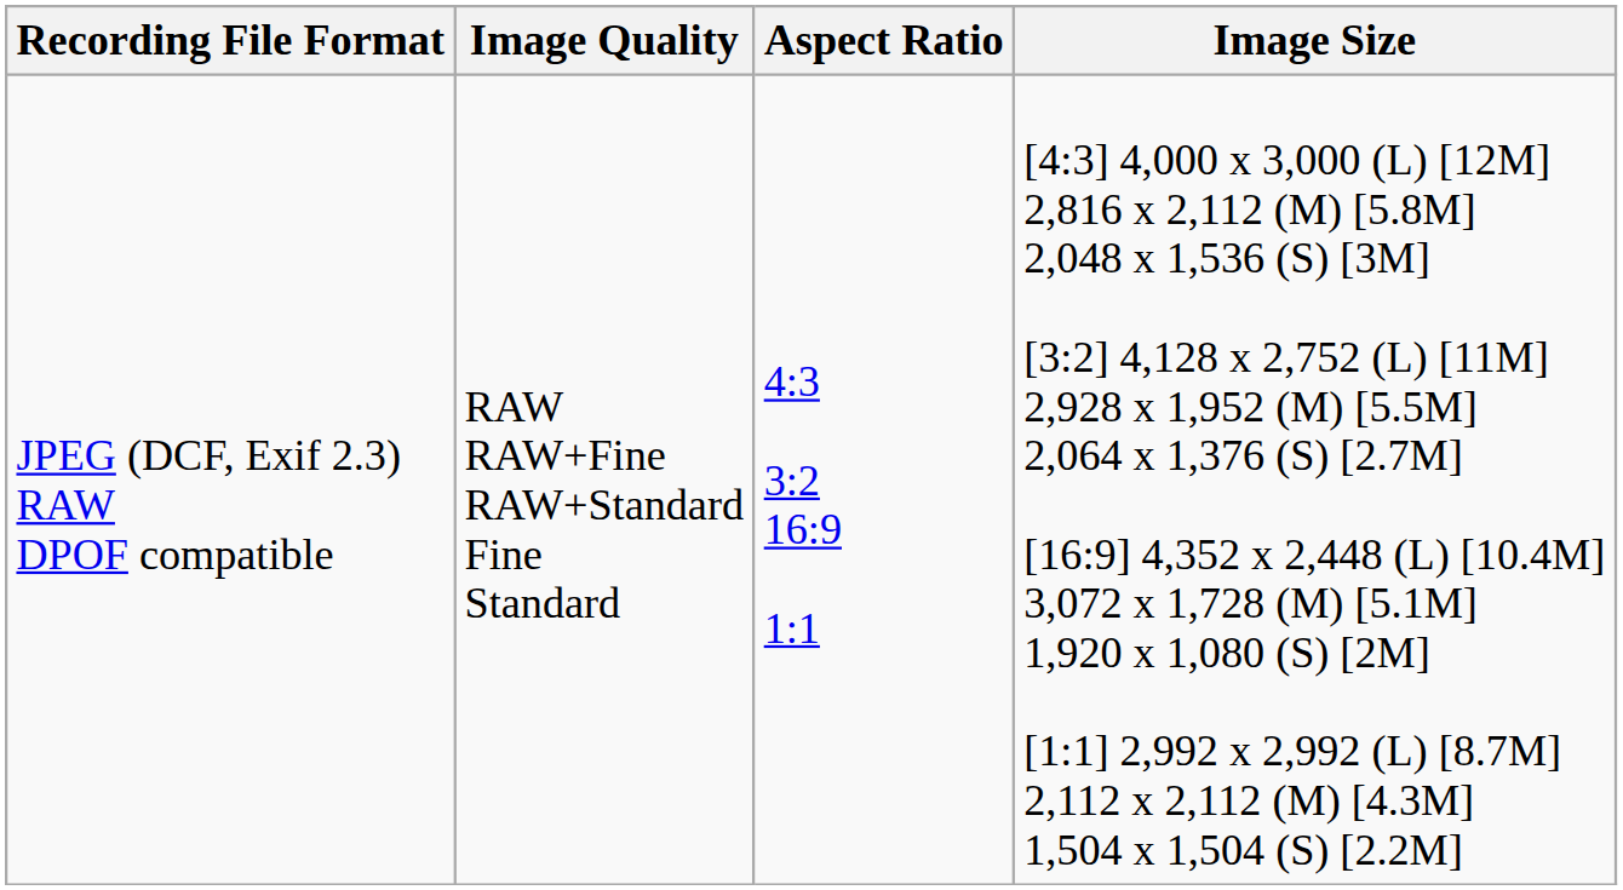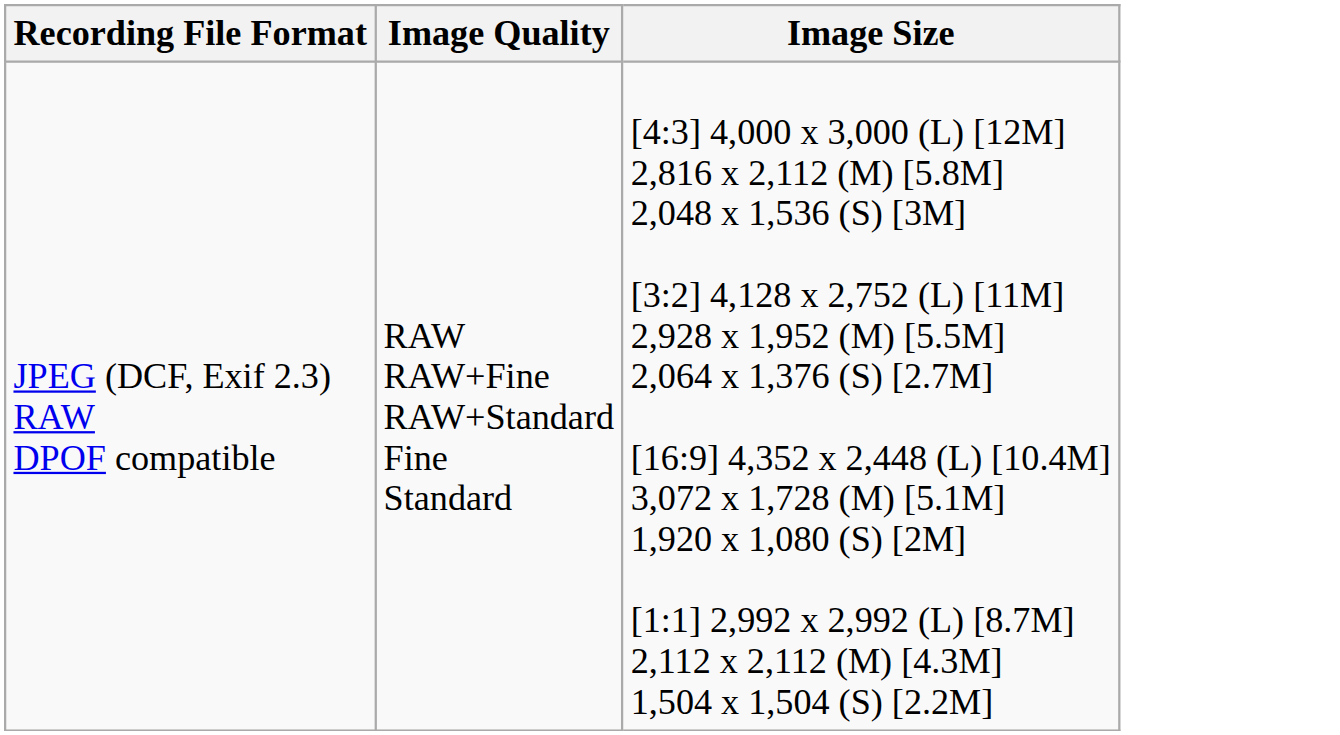- column: Aspect Ratio | 4:3 3:2 16:9 1:1
